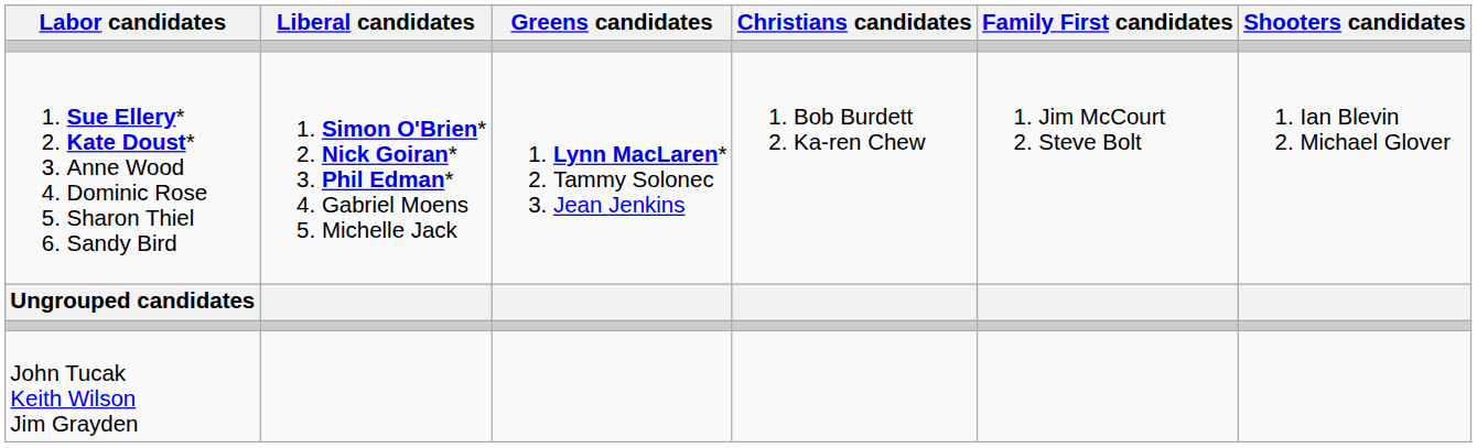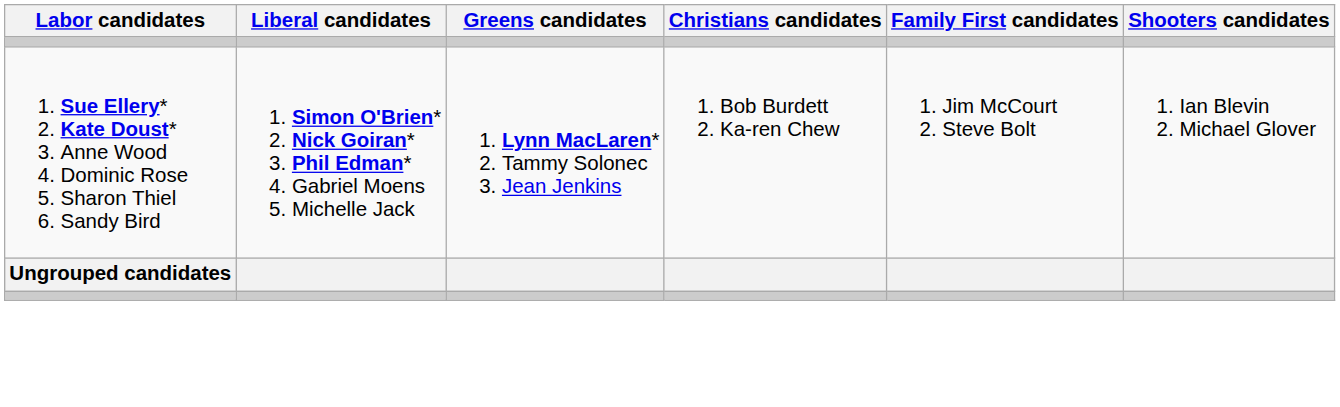- row: John Tucak Keith Wilson Jim Grayden
